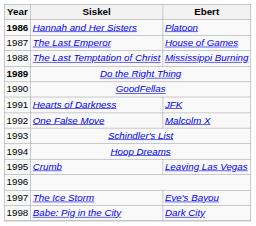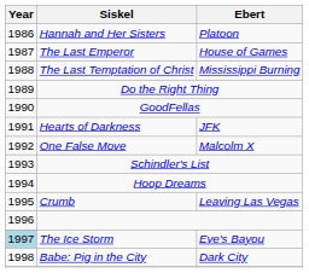Hannah and Her Sisters | Year: bold -> normal
Do the Right Thing | Year: bold -> normal
The Ice Storm | Year: no background -> lightblue background
